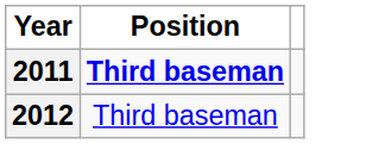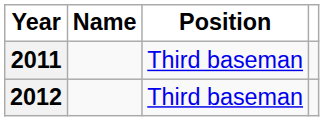+ column: Name
2011 | Position: bold -> normal
